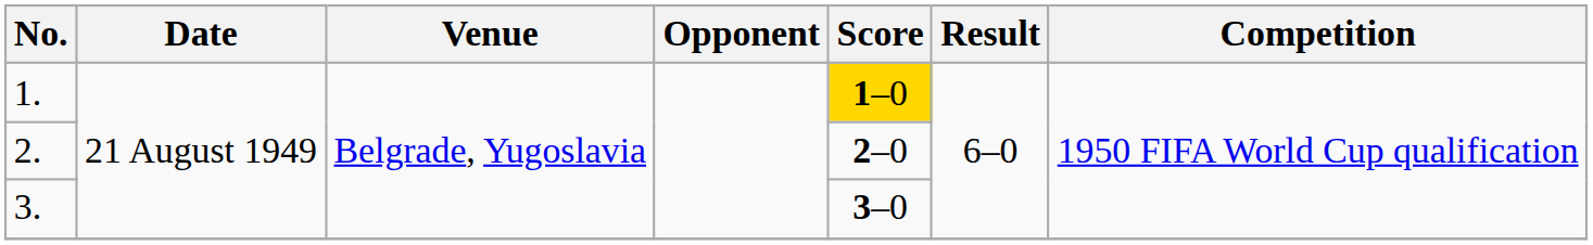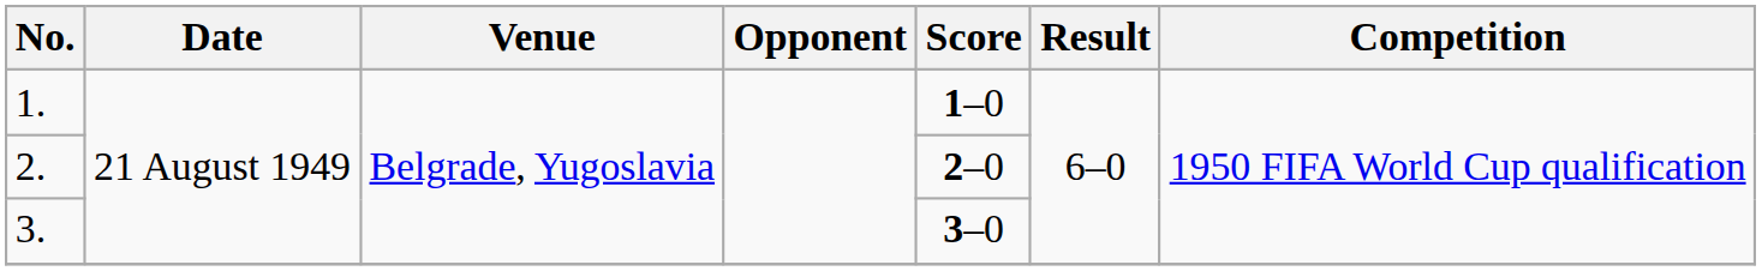1. | Score: gold background -> no background
